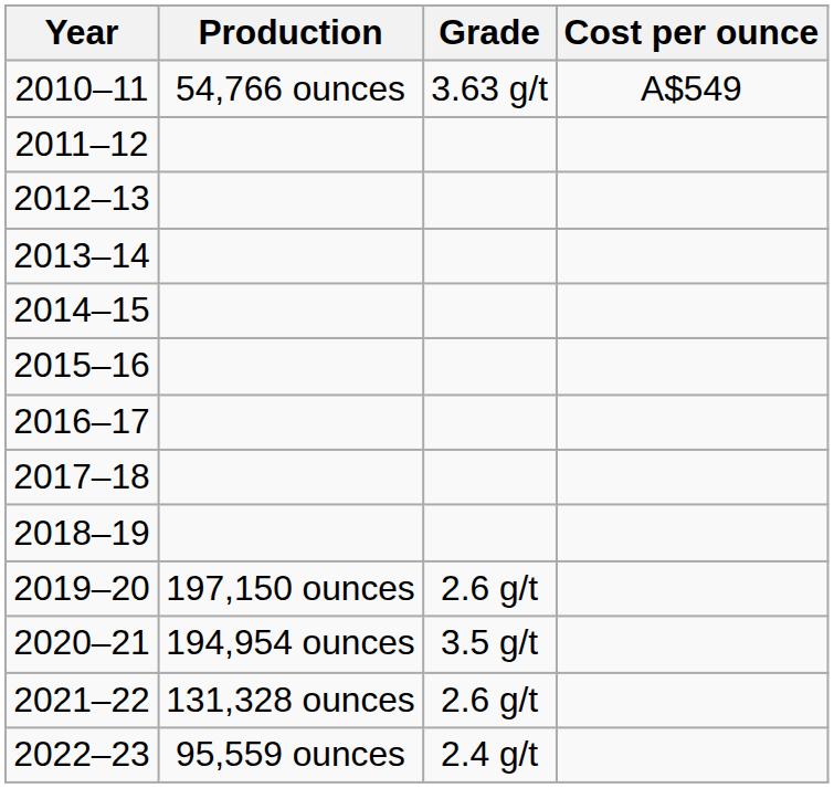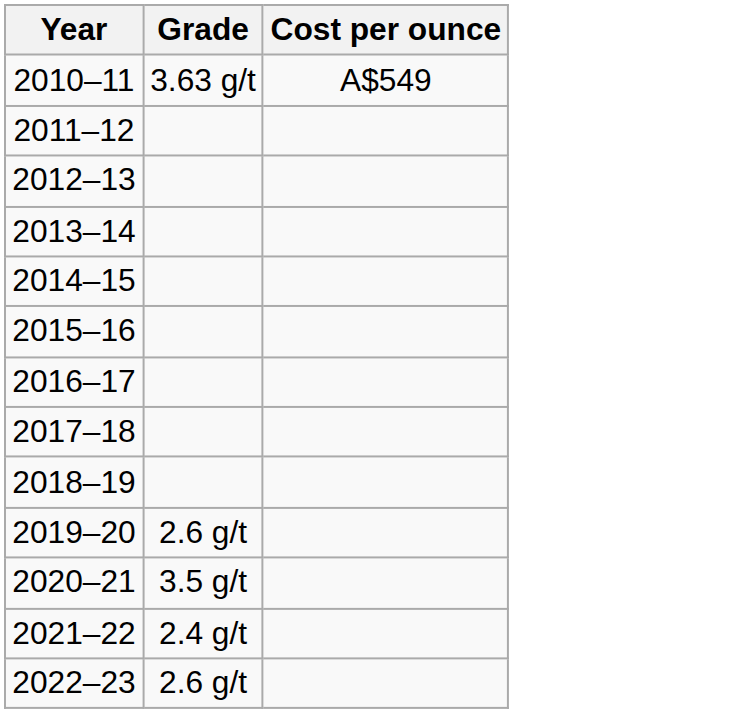- column: Production | 54,766 ounces | 197,150 ounces | 194,954 ounces | 131,328 ounces | 95,559 ounces
2021–22 | Grade: 2.6 g/t -> 2.4 g/t
2022–23 | Grade: 2.4 g/t -> 2.6 g/t
